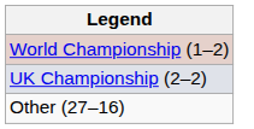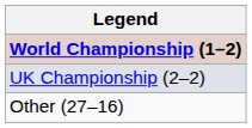row 2 | column 1: normal -> bold
